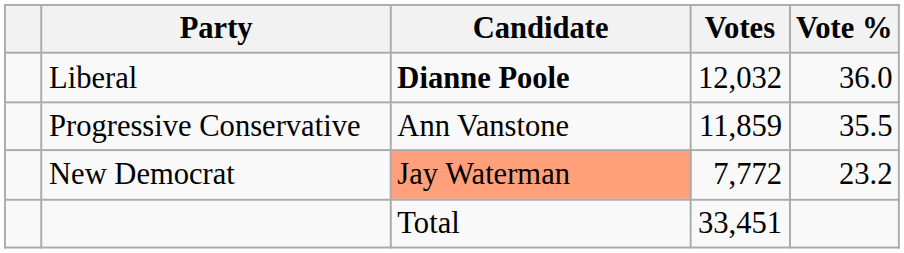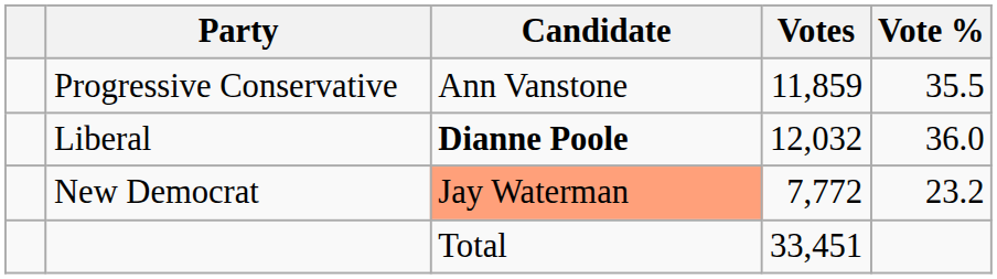rows swapped: Liberal <-> Progressive Conservative
